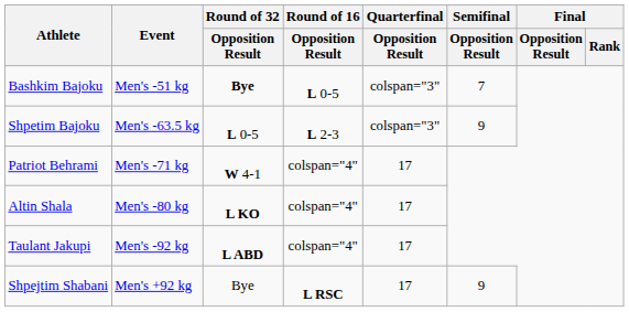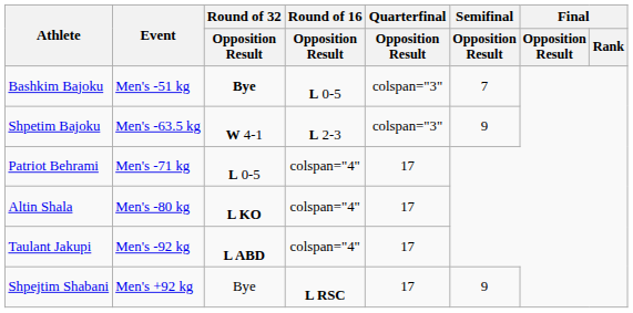Shpetim Bajoku | Round of 32 / Opposition Result: L 0-5 -> W 4-1
Patriot Behrami | Round of 32 / Opposition Result: W 4-1 -> L 0-5
